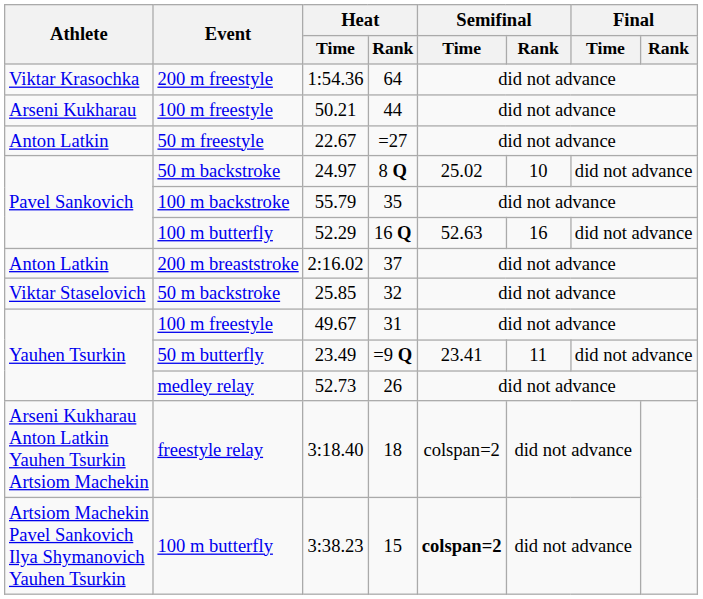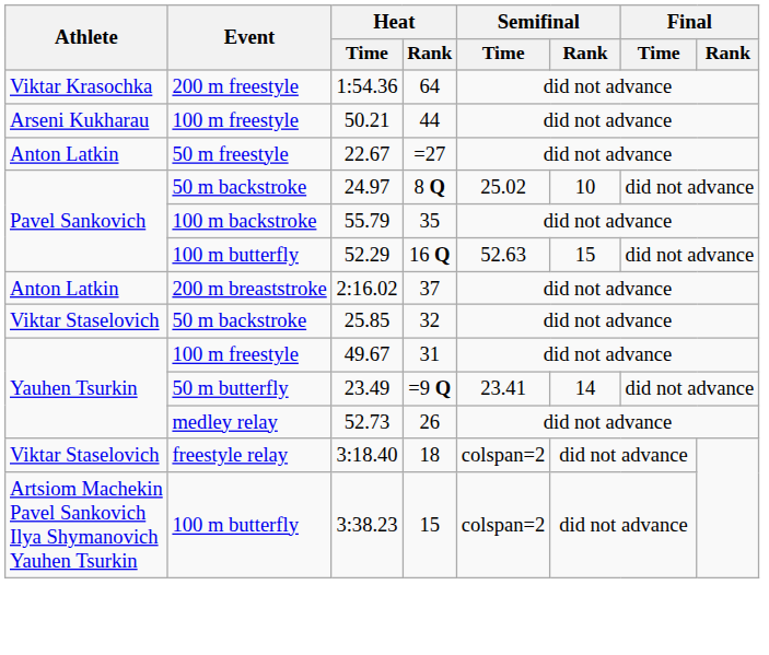52.29 | Semifinal / Rank: 16 -> 15
23.49 | Semifinal / Rank: 11 -> 14
3:18.40 | Athlete: Arseni Kukharau Anton Latkin Yauhen Tsurkin Artsiom Machekin -> Viktar Staselovich
3:38.23 | Semifinal / Time: bold -> normal
